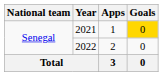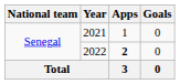2021 | Goals: gold background -> no background
2022 | Apps: normal -> bold
